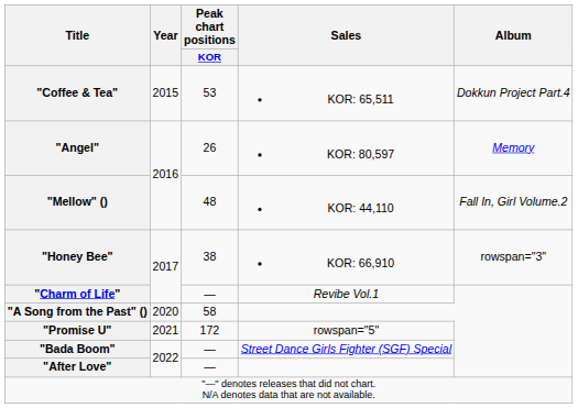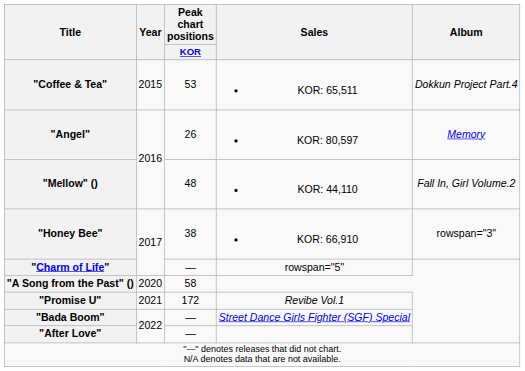"Charm of Life" | Sales: Revibe Vol.1 -> rowspan="5"
"Promise U" | Sales: rowspan="5" -> Revibe Vol.1
